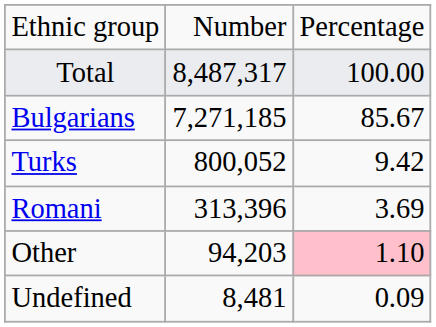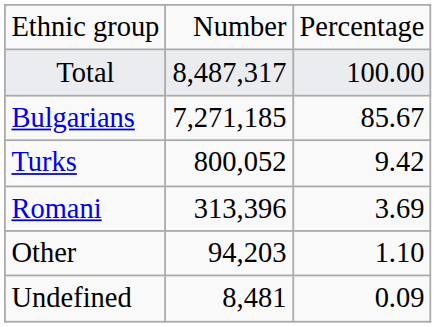Other | column 3: pink background -> no background
